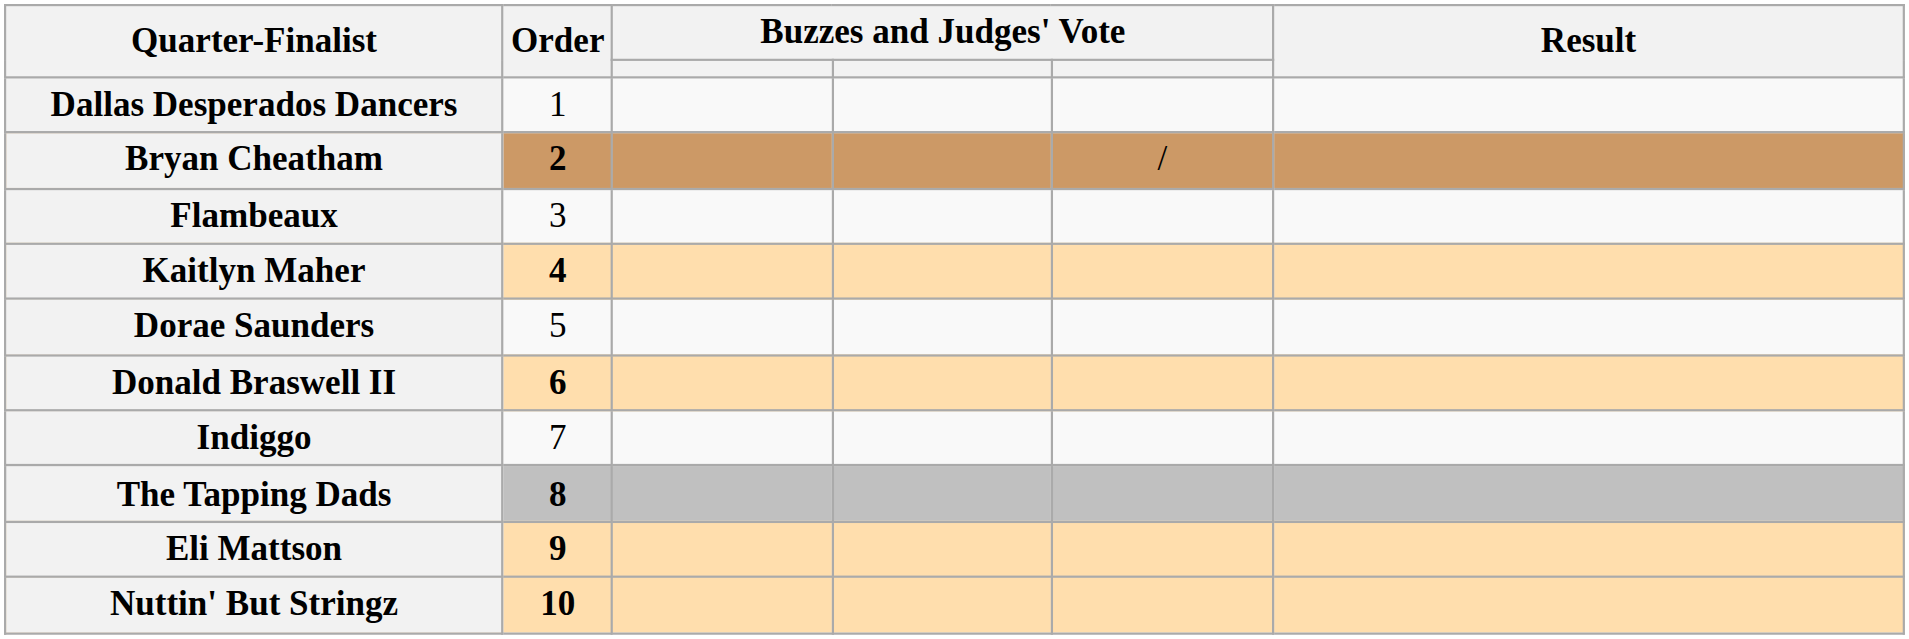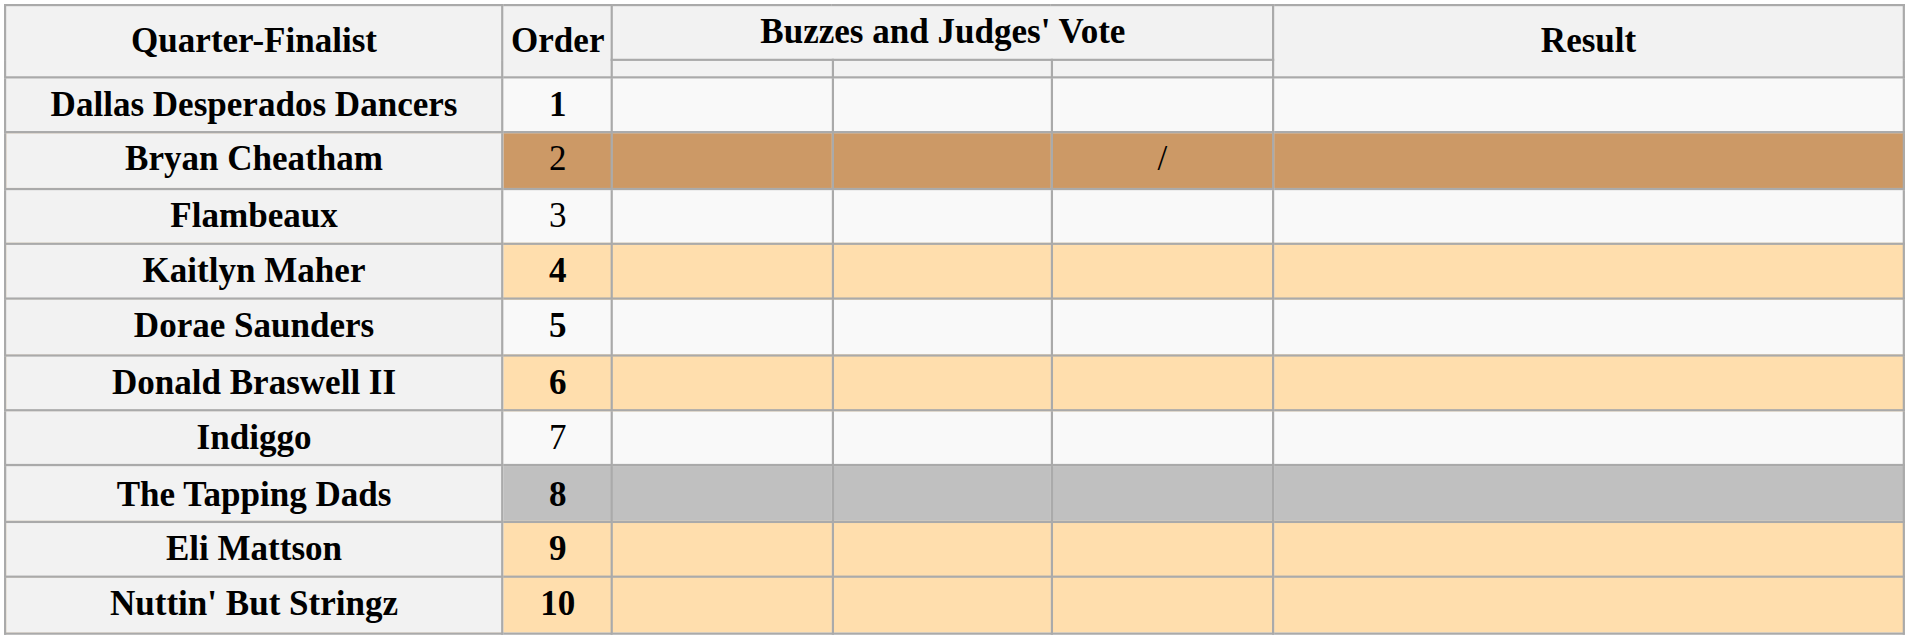Dallas Desperados Dancers | Order: normal -> bold
Bryan Cheatham | Order: bold -> normal
Dorae Saunders | Order: normal -> bold
